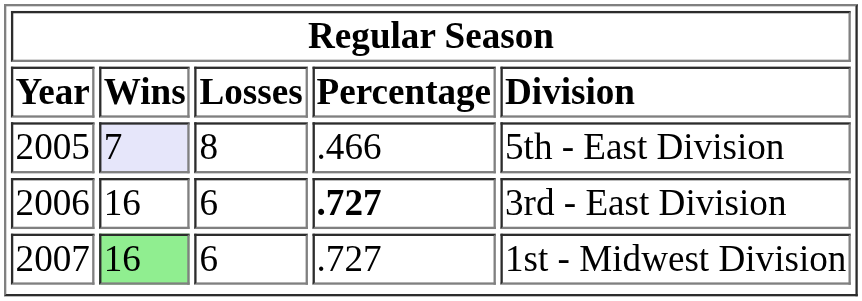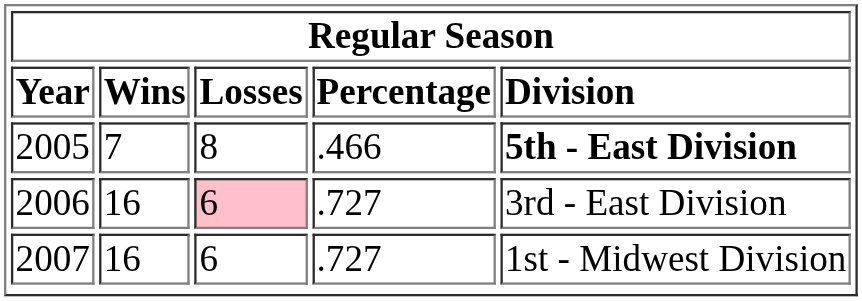2005 | column 2: lavender background -> no background
2005 | column 5: normal -> bold
2006 | column 3: no background -> pink background
2006 | column 4: bold -> normal
2007 | column 2: lightgreen background -> no background
